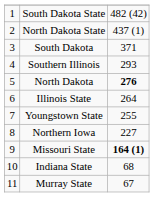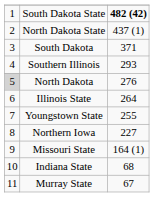South Dakota State | column 3: normal -> bold
North Dakota | column 1: no background -> lightgrey background
North Dakota | column 3: bold -> normal
Missouri State | column 3: bold -> normal
